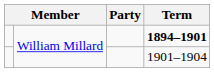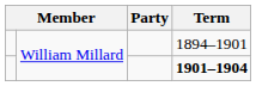1894–1901 | Term: bold -> normal
1901–1904 | Term: normal -> bold
